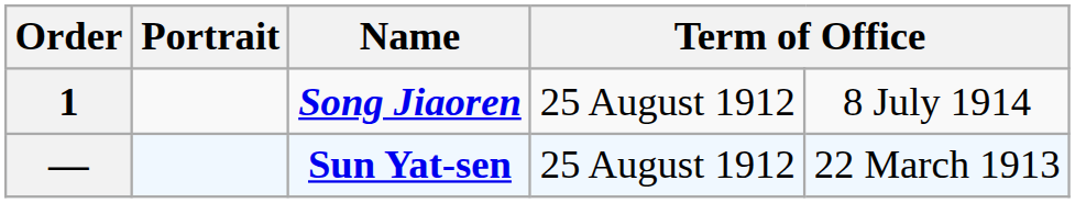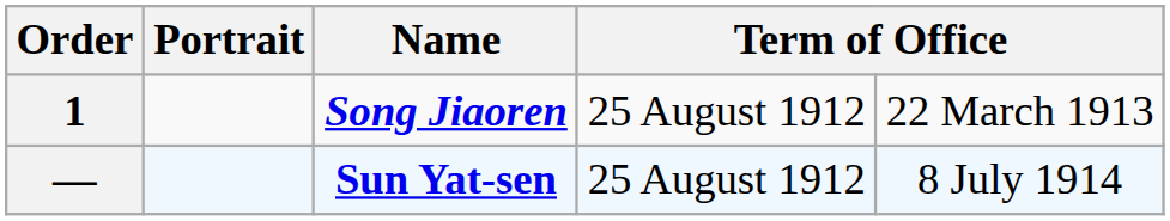1 | column 5: 8 July 1914 -> 22 March 1913
— | column 5: 22 March 1913 -> 8 July 1914
